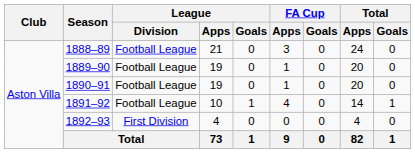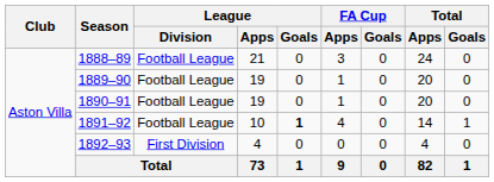1891–92 | League / Goals: normal -> bold
